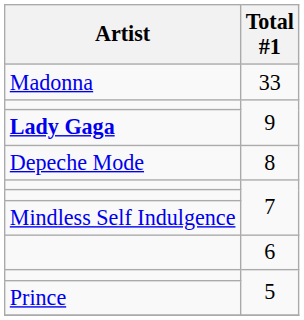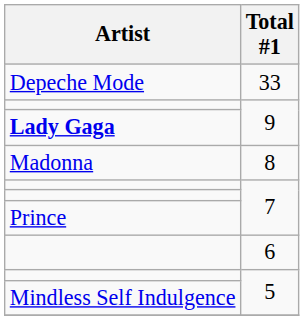row 2 | Artist: Madonna -> Depeche Mode
row 5 | Artist: Depeche Mode -> Madonna
row 8 | Artist: Mindless Self Indulgence -> Prince
row 11 | Artist: Prince -> Mindless Self Indulgence
